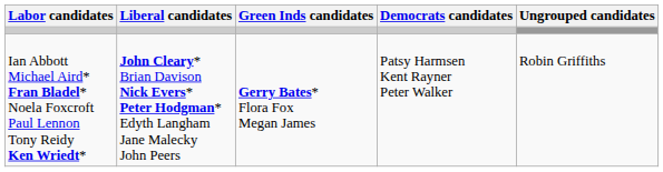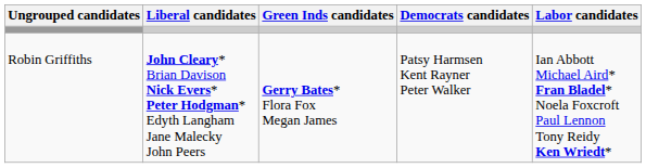columns swapped: Labor candidates <-> Ungrouped candidates
